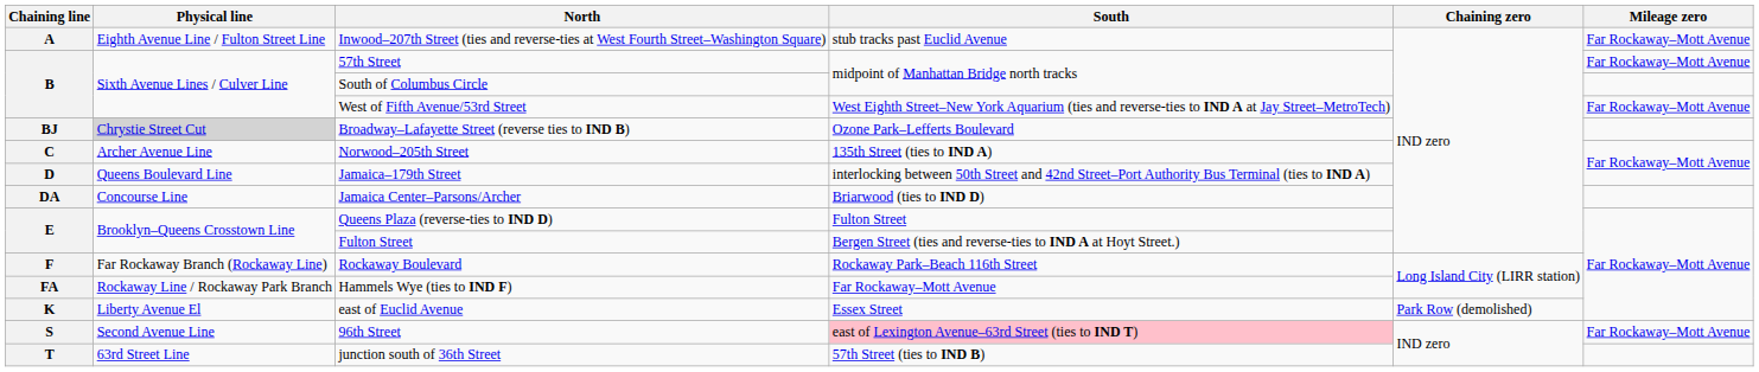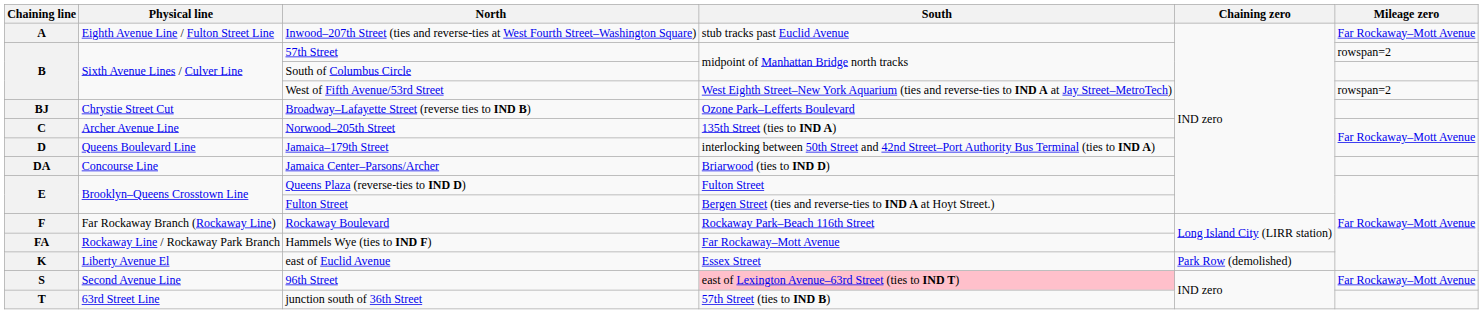57th Street | Mileage zero: Far Rockaway–Mott Avenue -> rowspan=2
West of Fifth Avenue/53rd Street | Mileage zero: Far Rockaway–Mott Avenue -> rowspan=2
Broadway–Lafayette Street (reverse ties to IND B) | Physical line: lightgrey background -> no background
